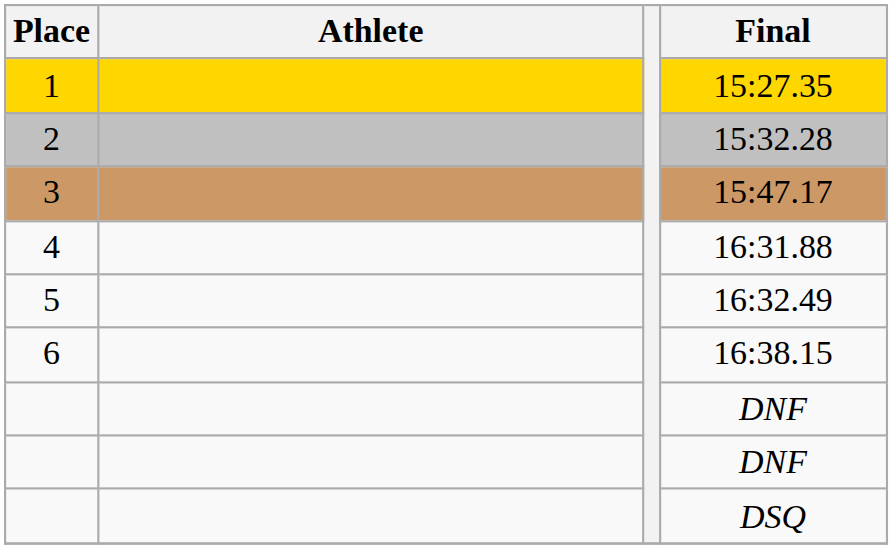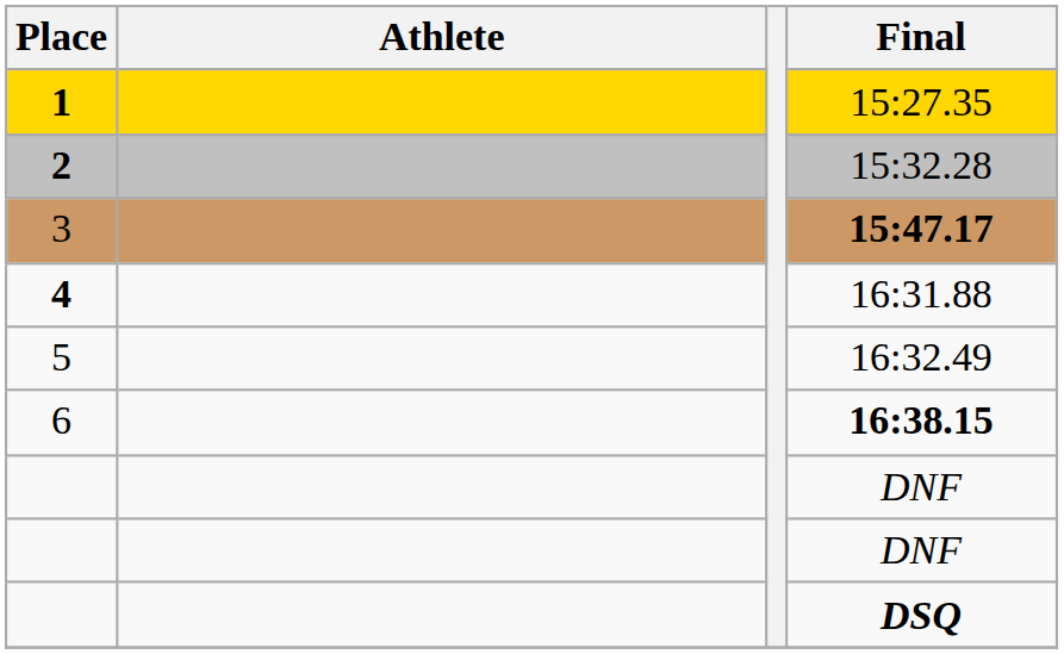15:27.35 | Place: normal -> bold
15:32.28 | Place: normal -> bold
15:47.17 | Final: normal -> bold
16:31.88 | Place: normal -> bold
16:38.15 | Final: normal -> bold
DSQ | Final: normal -> bold
